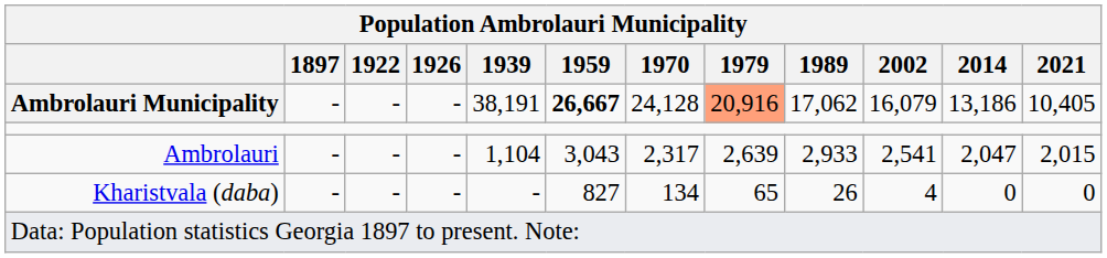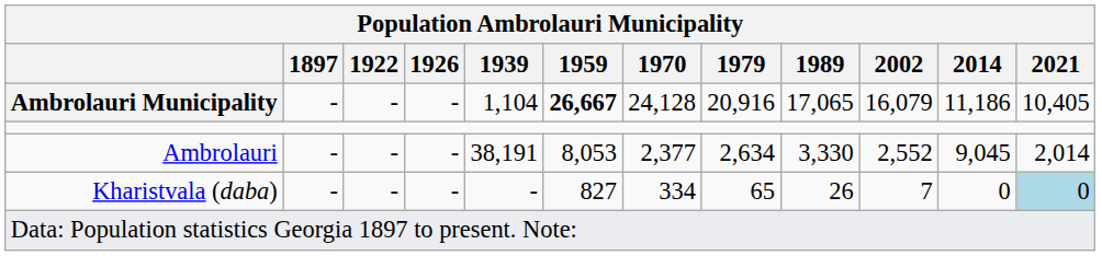Ambrolauri Municipality | 1939: 38,191 -> 1,104
Ambrolauri Municipality | 1979: lightsalmon background -> no background
Ambrolauri Municipality | 1989: 17,062 -> 17,065
Ambrolauri Municipality | 2014: 13,186 -> 11,186
Ambrolauri | 1939: 1,104 -> 38,191
Ambrolauri | 1959: 3,043 -> 8,053
Ambrolauri | 1970: 2,317 -> 2,377
Ambrolauri | 1979: 2,639 -> 2,634
Ambrolauri | 1989: 2,933 -> 3,330
Ambrolauri | 2002: 2,541 -> 2,552
Ambrolauri | 2014: 2,047 -> 9,045
Ambrolauri | 2021: 2,015 -> 2,014
Kharistvala (daba) | 1970: 134 -> 334
Kharistvala (daba) | 2002: 4 -> 7
Kharistvala (daba) | 2021: no background -> lightblue background
